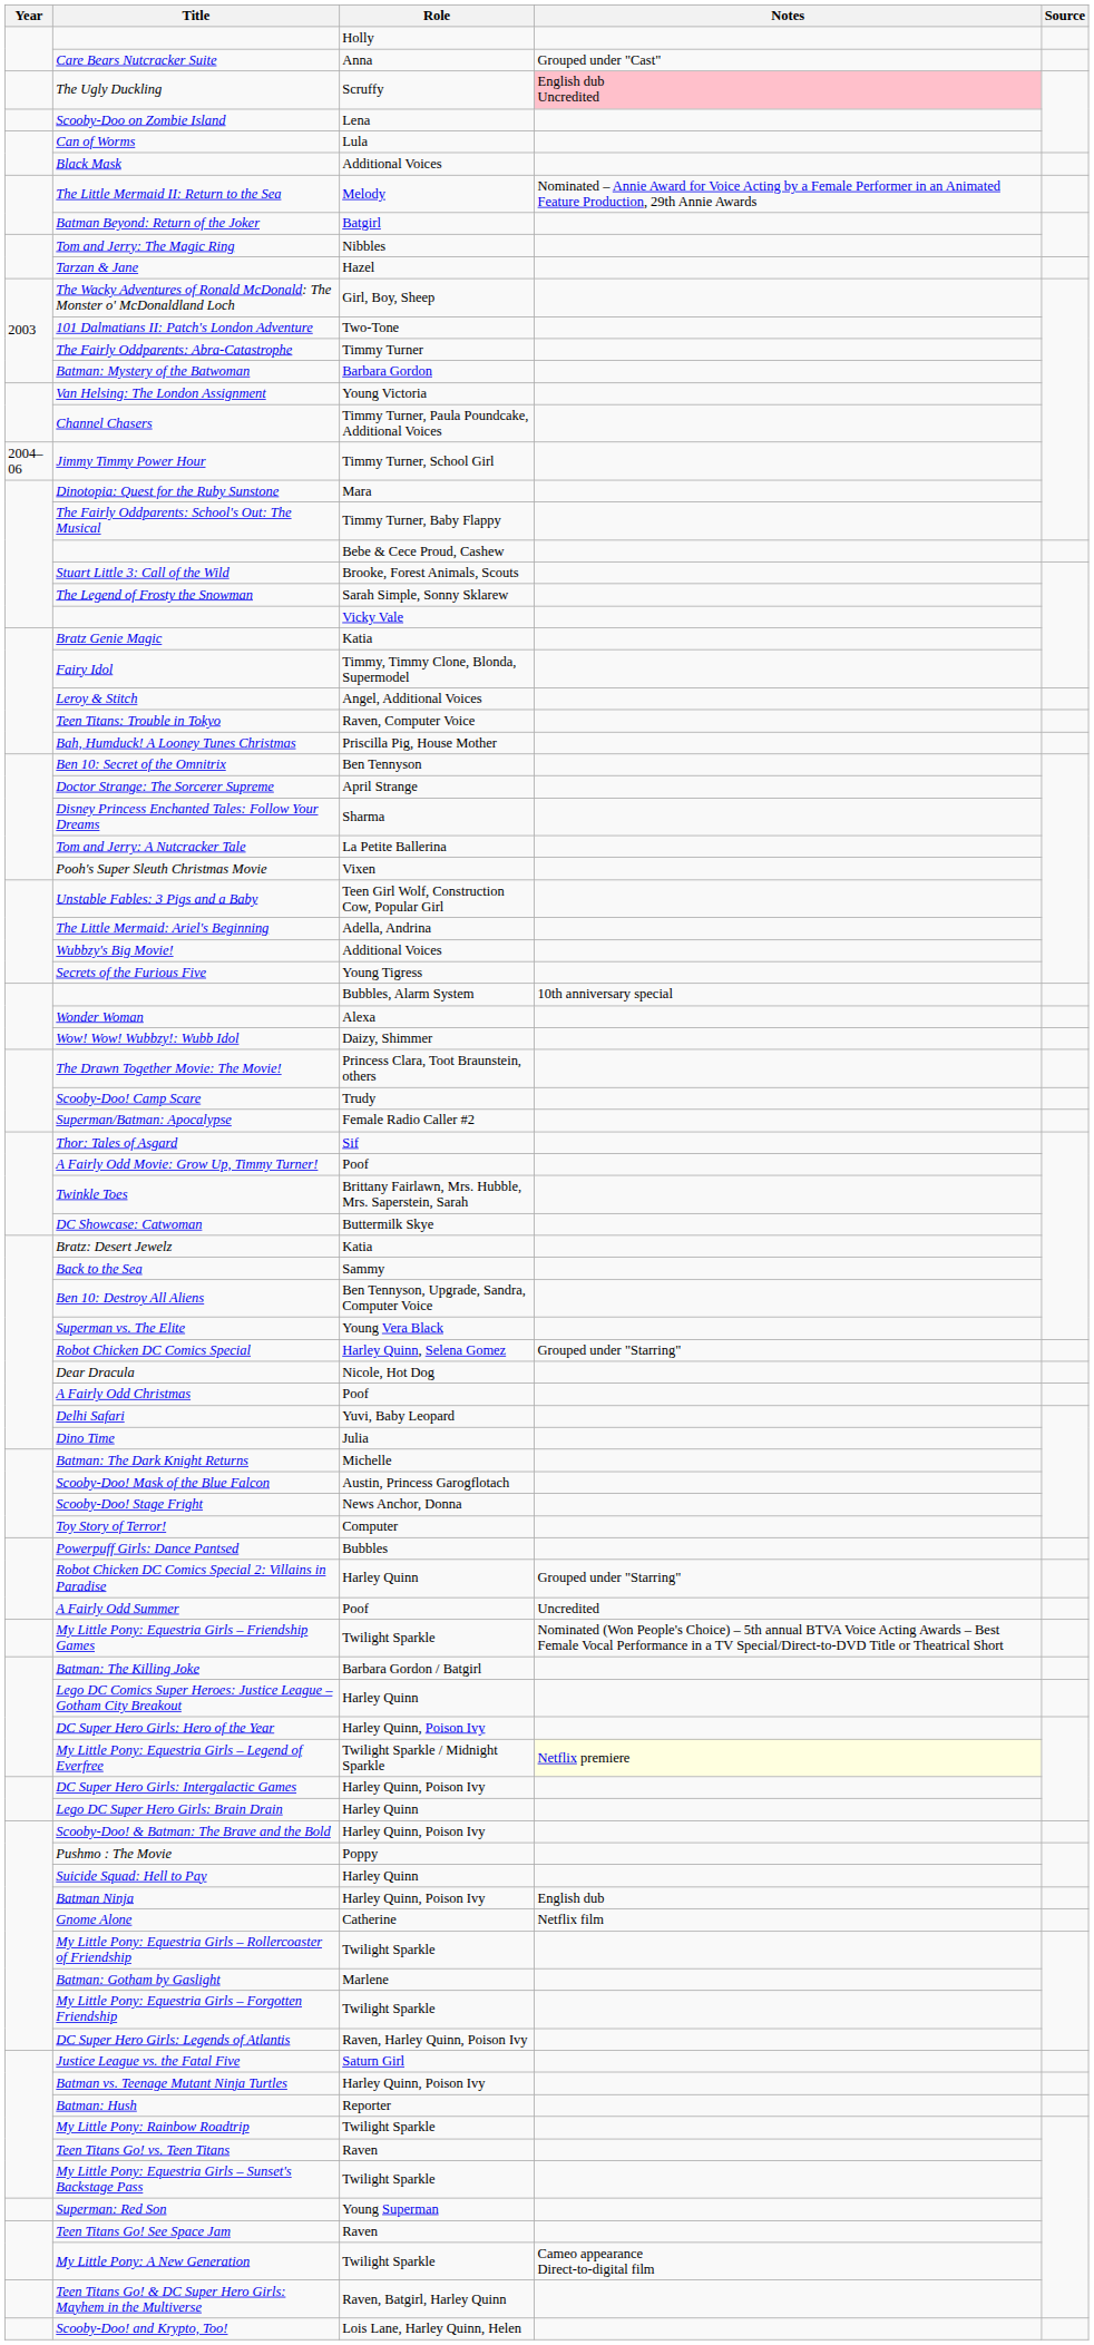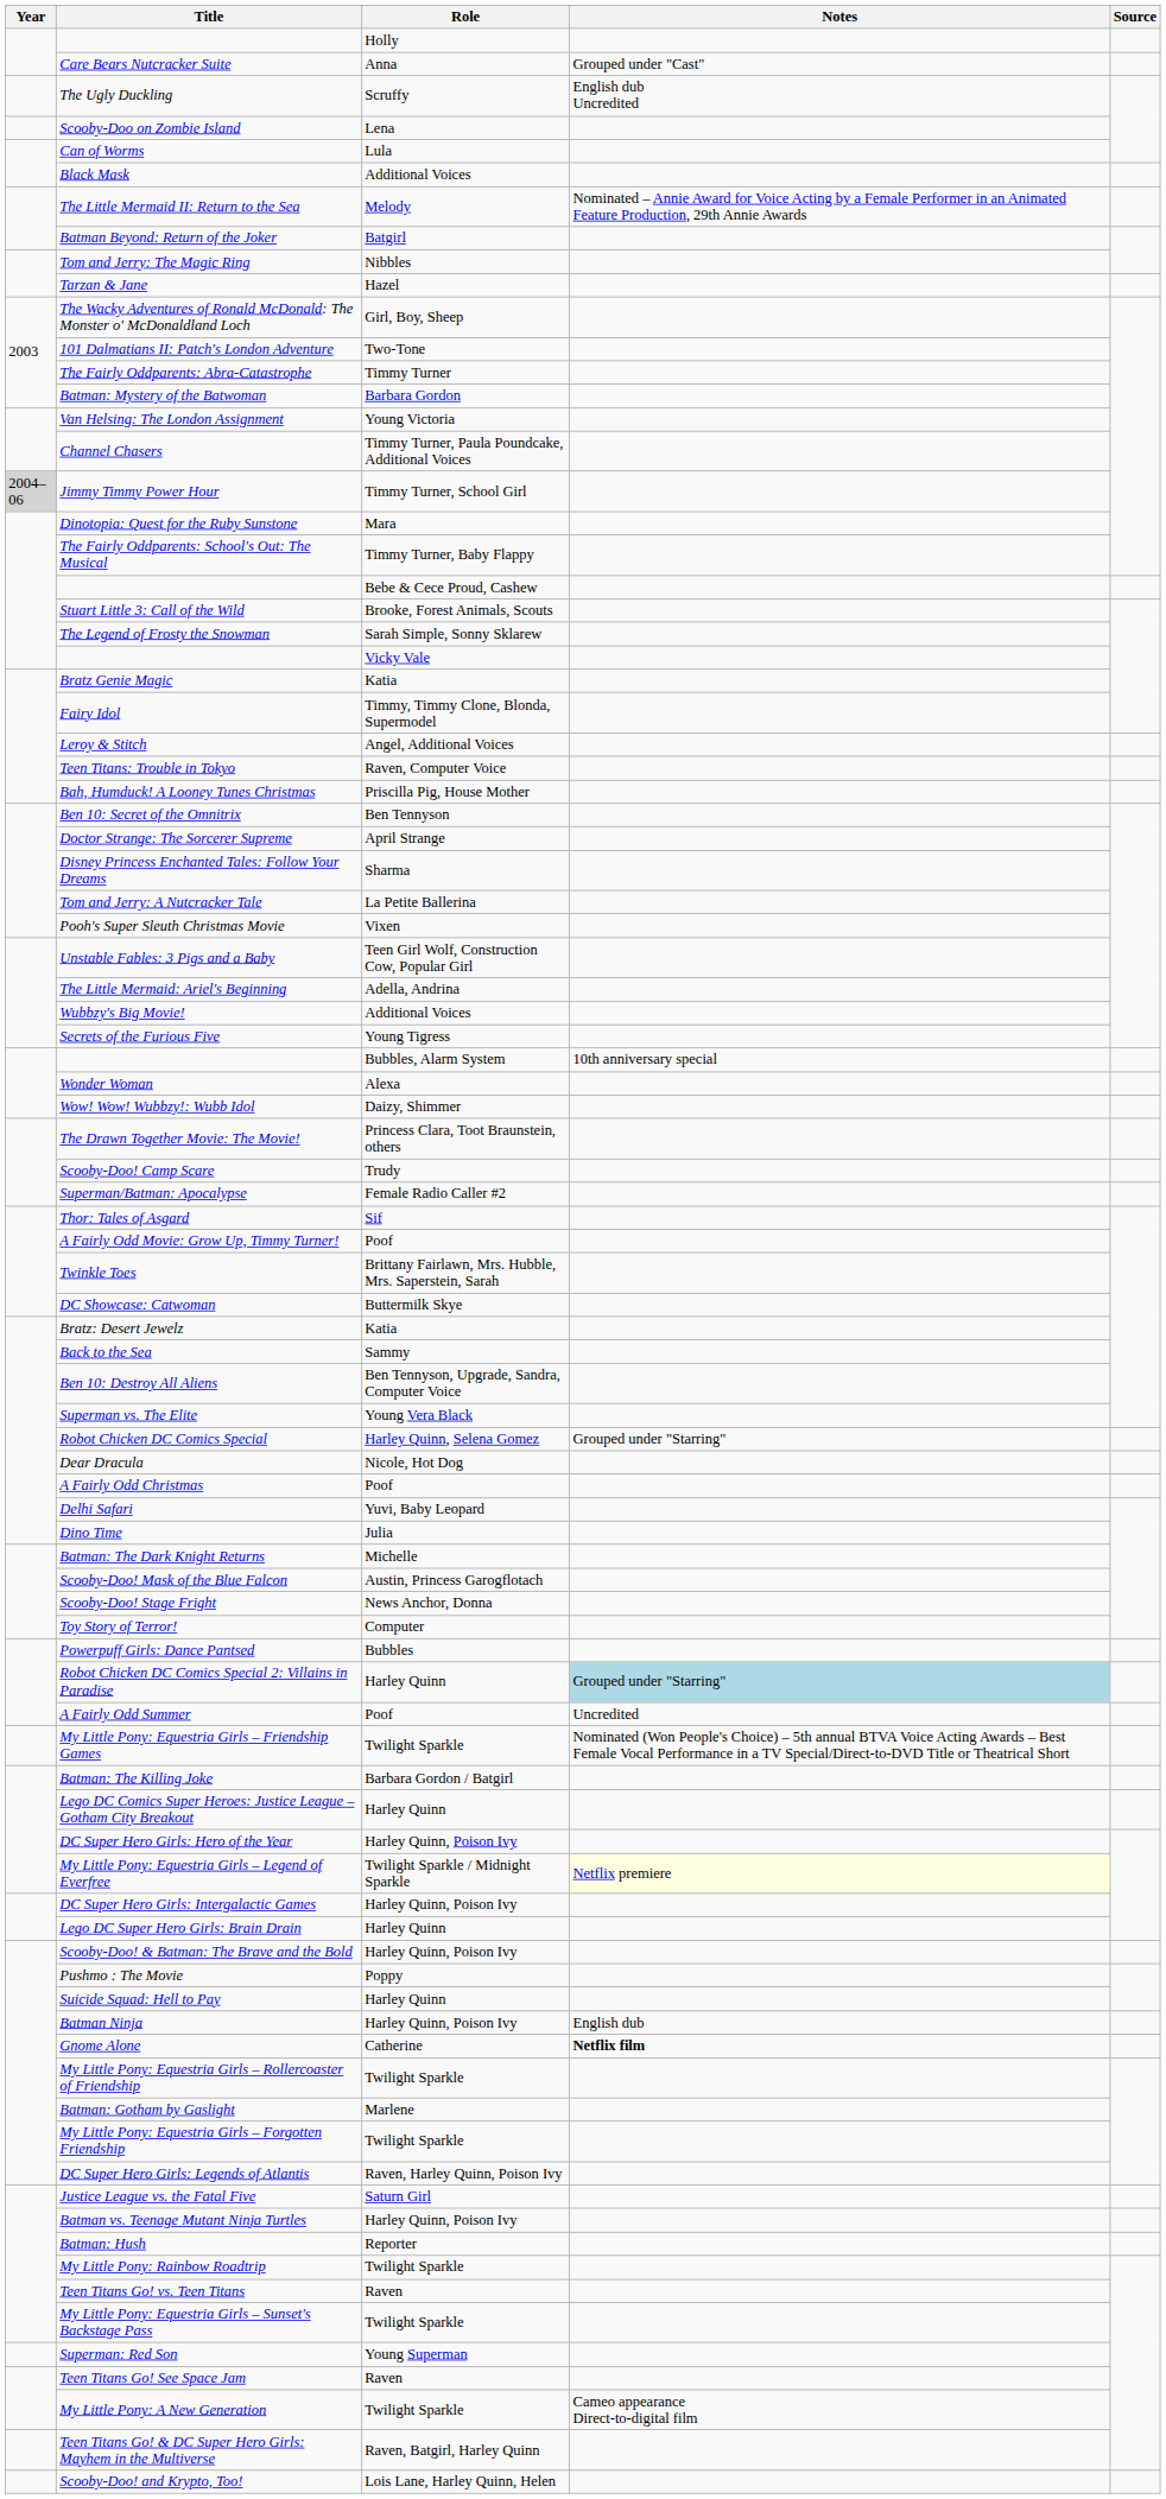The Ugly Duckling | Notes: pink background -> no background
Jimmy Timmy Power Hour | Year: no background -> lightgrey background
Robot Chicken DC Comics Special 2: Villains in Paradise | Notes: no background -> lightblue background
Gnome Alone | Notes: normal -> bold
